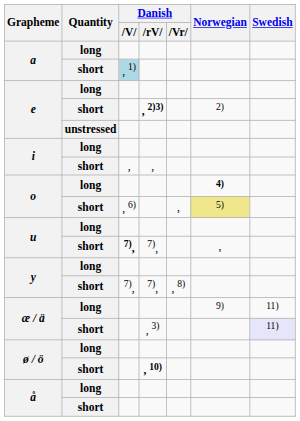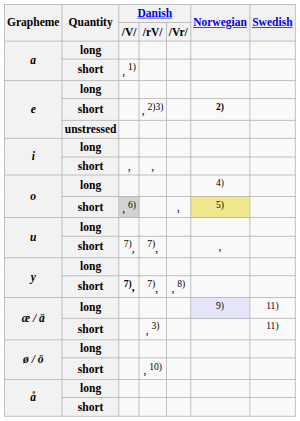a / short | Danish / V: lightblue background -> no background
e / short | Danish / rV: bold -> normal
e / short | Norwegian: normal -> bold
o / long | Norwegian: bold -> normal
o / short | Danish / V: no background -> lightgrey background
u / short | Danish / V: bold -> normal
y / short | Danish / V: normal -> bold
æ / ä / long | Norwegian: no background -> lavender background
æ / ä / short | Swedish: lavender background -> no background
ø / ö / short | Danish / rV: bold -> normal
